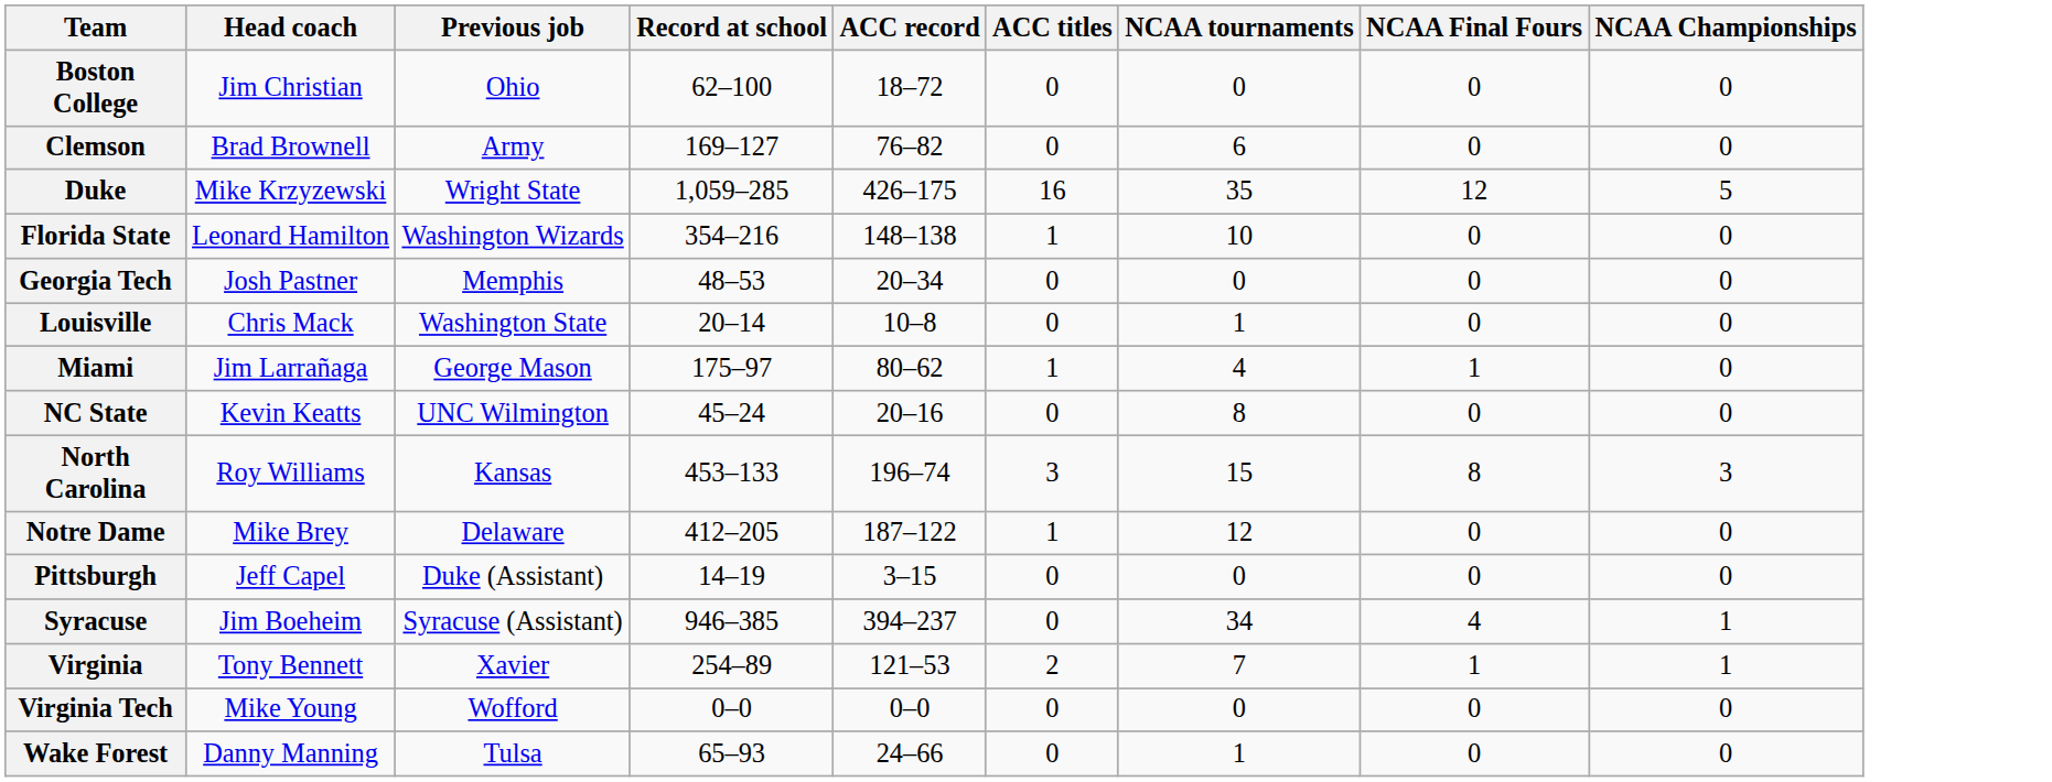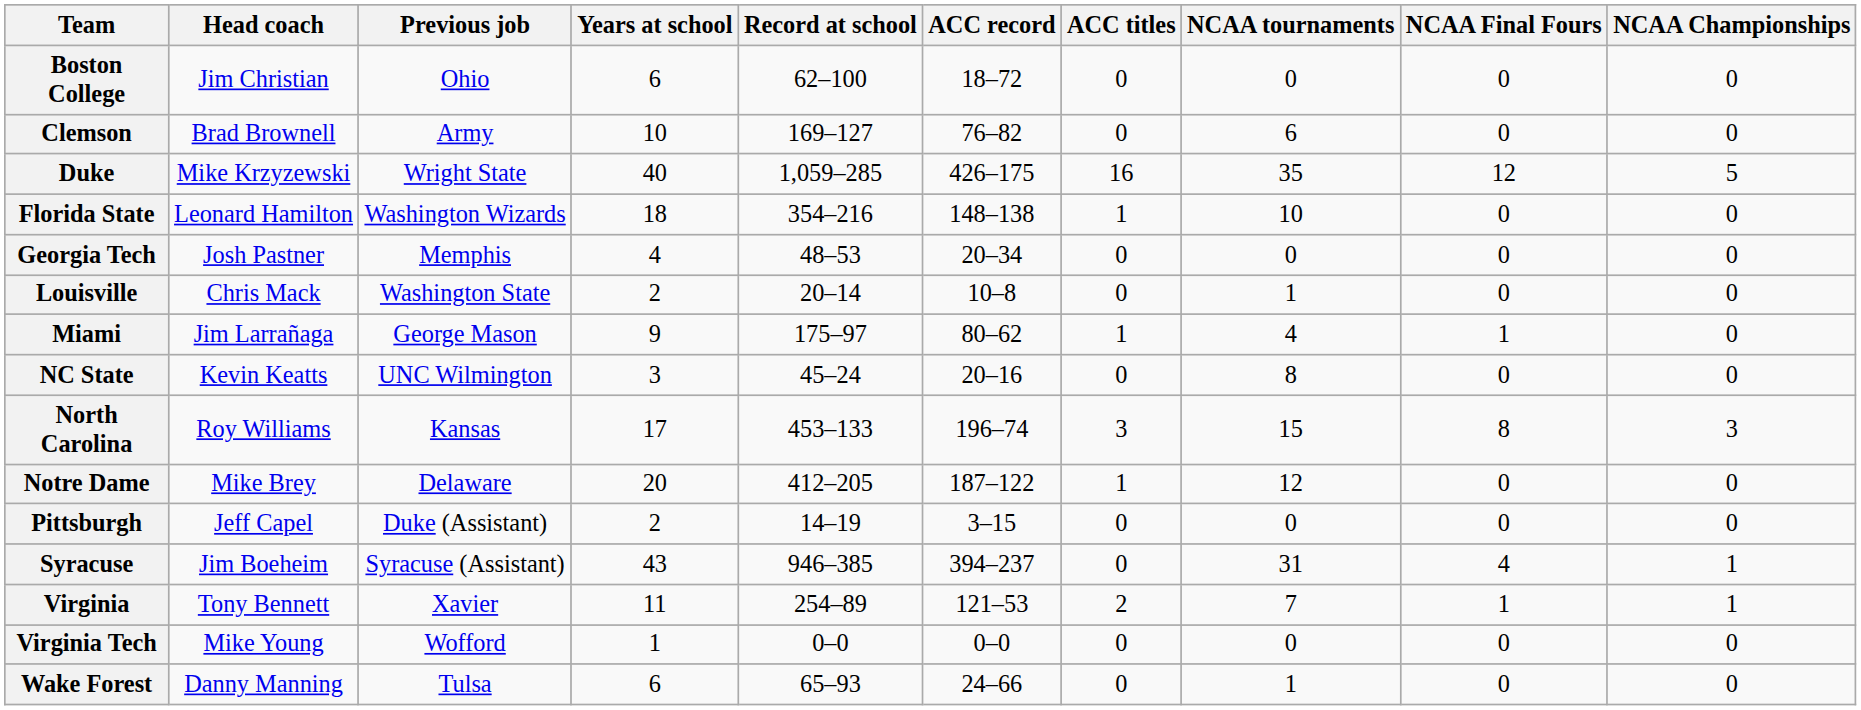+ column: Years at school | 6 | 10 | 40 | 18 | 4 | 2 | 9 | 3 | 17 | 20 | 2 | 43 | 11 | 1 | 6
Syracuse | NCAA tournaments: 34 -> 31
